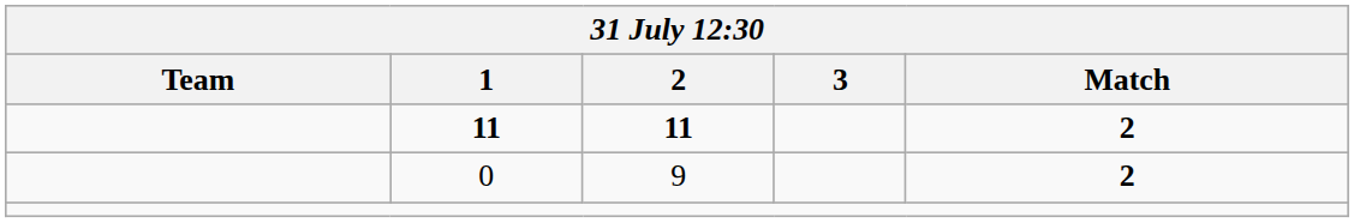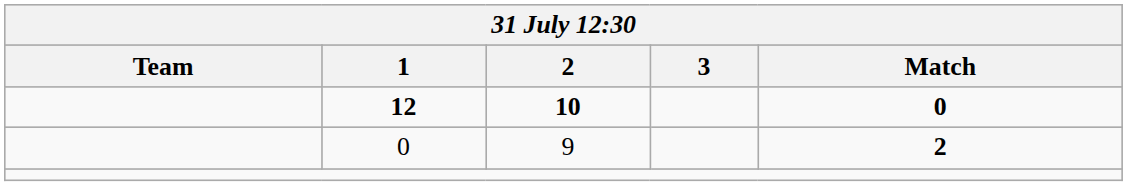row 3 | 1: 11 -> 12
row 3 | 2: 11 -> 10
row 3 | Match: 2 -> 0
